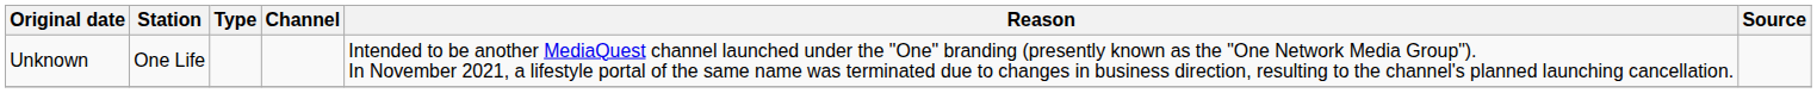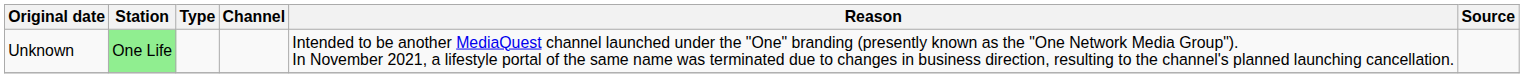Unknown | Station: no background -> lightgreen background
